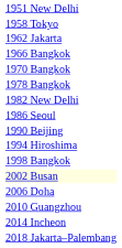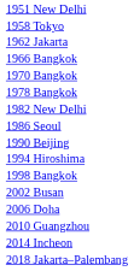2002 Busan | column 1: lightyellow background -> no background
